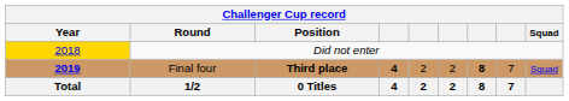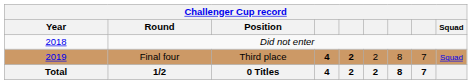Did not enter | Year: gold background -> no background
Final four | Year: bold -> normal
Final four | Position: bold -> normal
Final four | column 5: normal -> bold
Final four | column 7: bold -> normal
